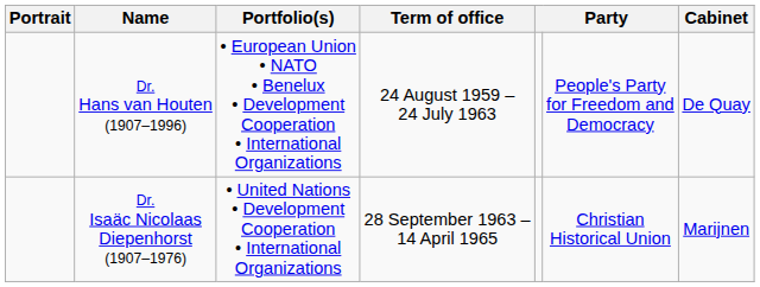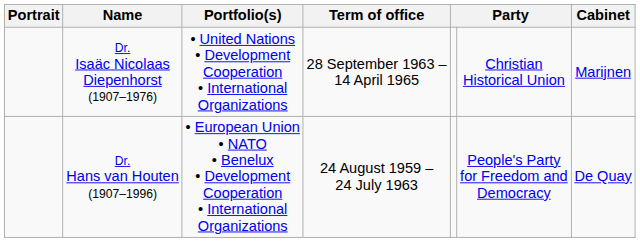rows swapped: Dr. Hans van Houten (1907–1996) <-> Dr. Isaäc Nicolaas Diepenhorst (1907–1976)
